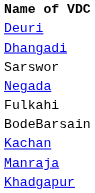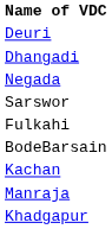row 4 | column 1: Sarswor -> Negada
row 5 | column 1: Negada -> Sarswor
